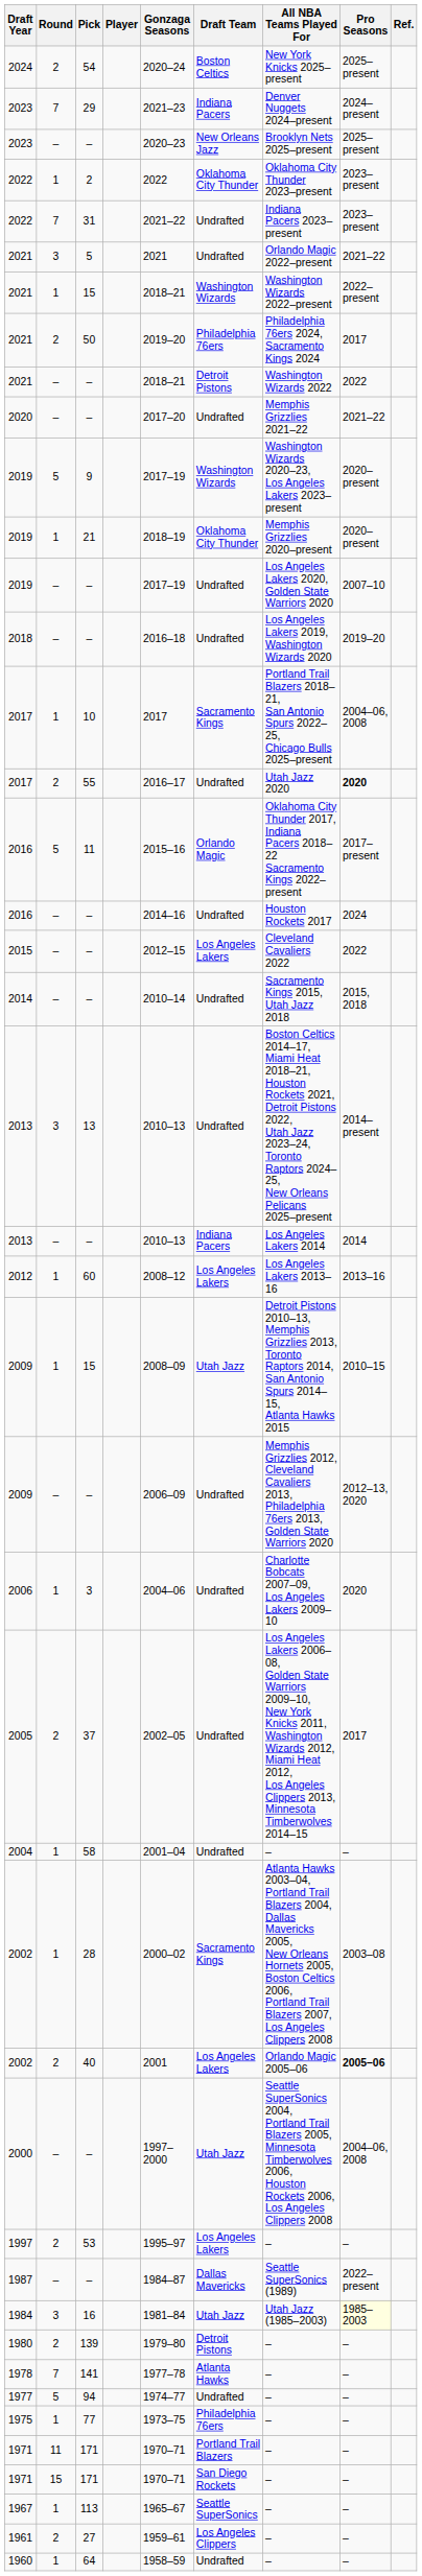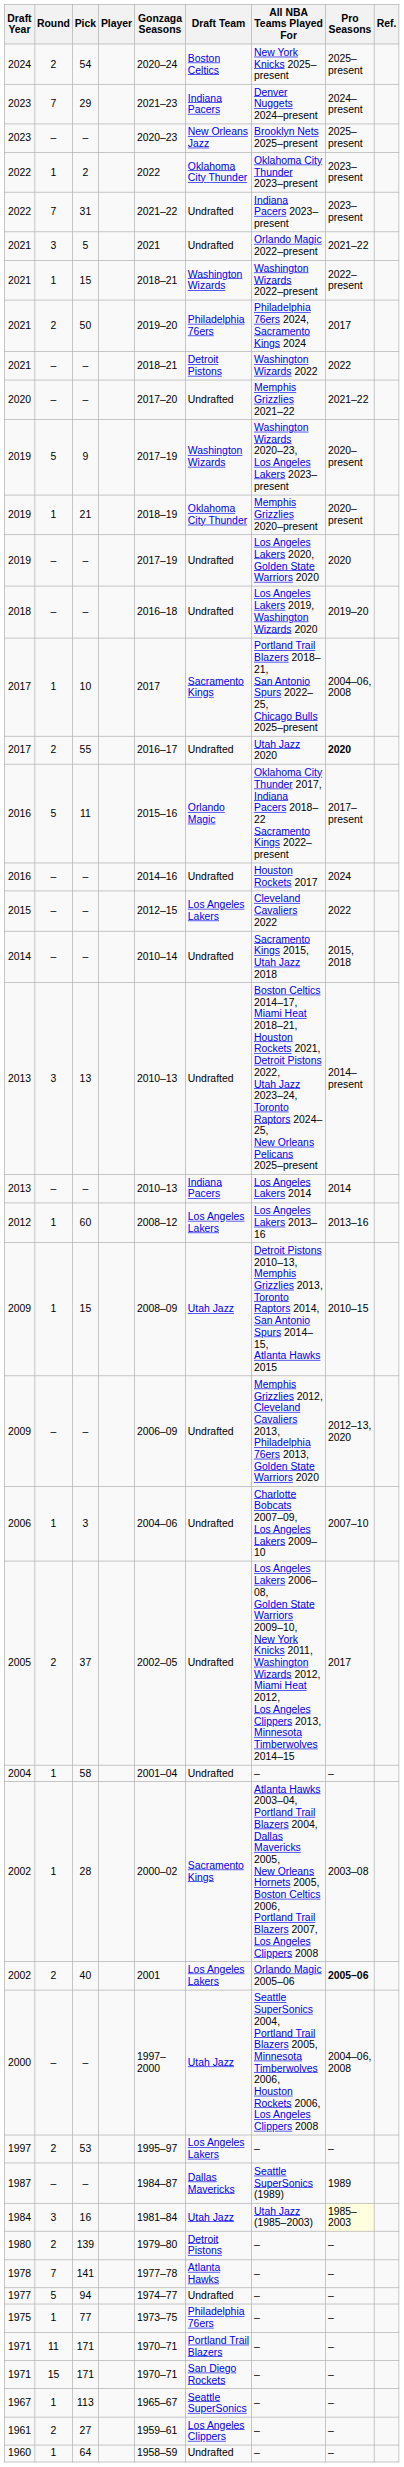2019 / – | Pro Seasons: 2007–10 -> 2020
2006 | Pro Seasons: 2020 -> 2007–10
1987 | Pro Seasons: 2022–present -> 1989
